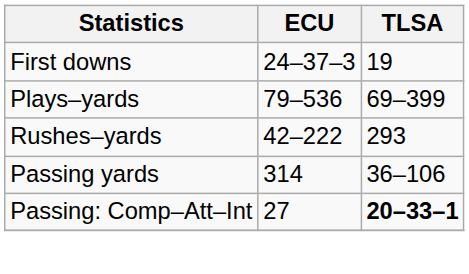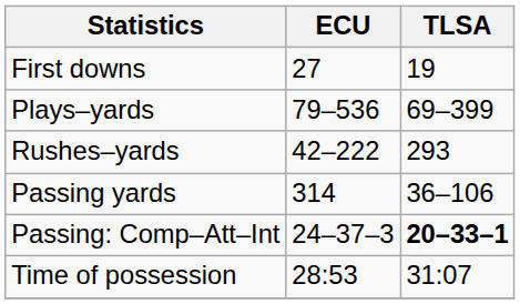First downs | ECU: 24–37–3 -> 27
Passing: Comp–Att–Int | ECU: 27 -> 24–37–3
+ row: Time of possession | 28:53 | 31:07
